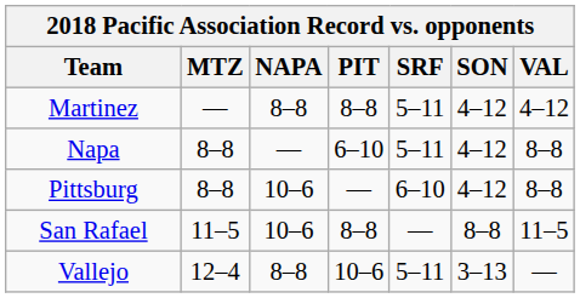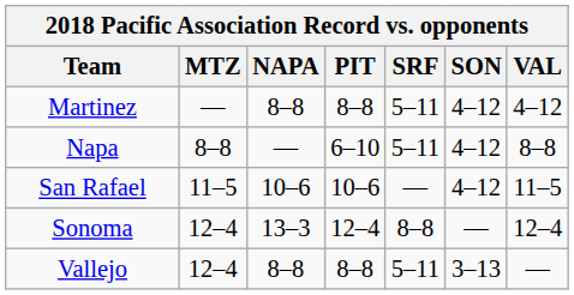- row: Pittsburg | 8–8 | 10–6 | — | 6–10 | 4–12 | 8–8
San Rafael | PIT: 8–8 -> 10–6
San Rafael | SON: 8–8 -> 4–12
+ row: Sonoma | 12–4 | 13–3 | 12–4 | 8–8 | — | 12–4
Vallejo | PIT: 10–6 -> 8–8
